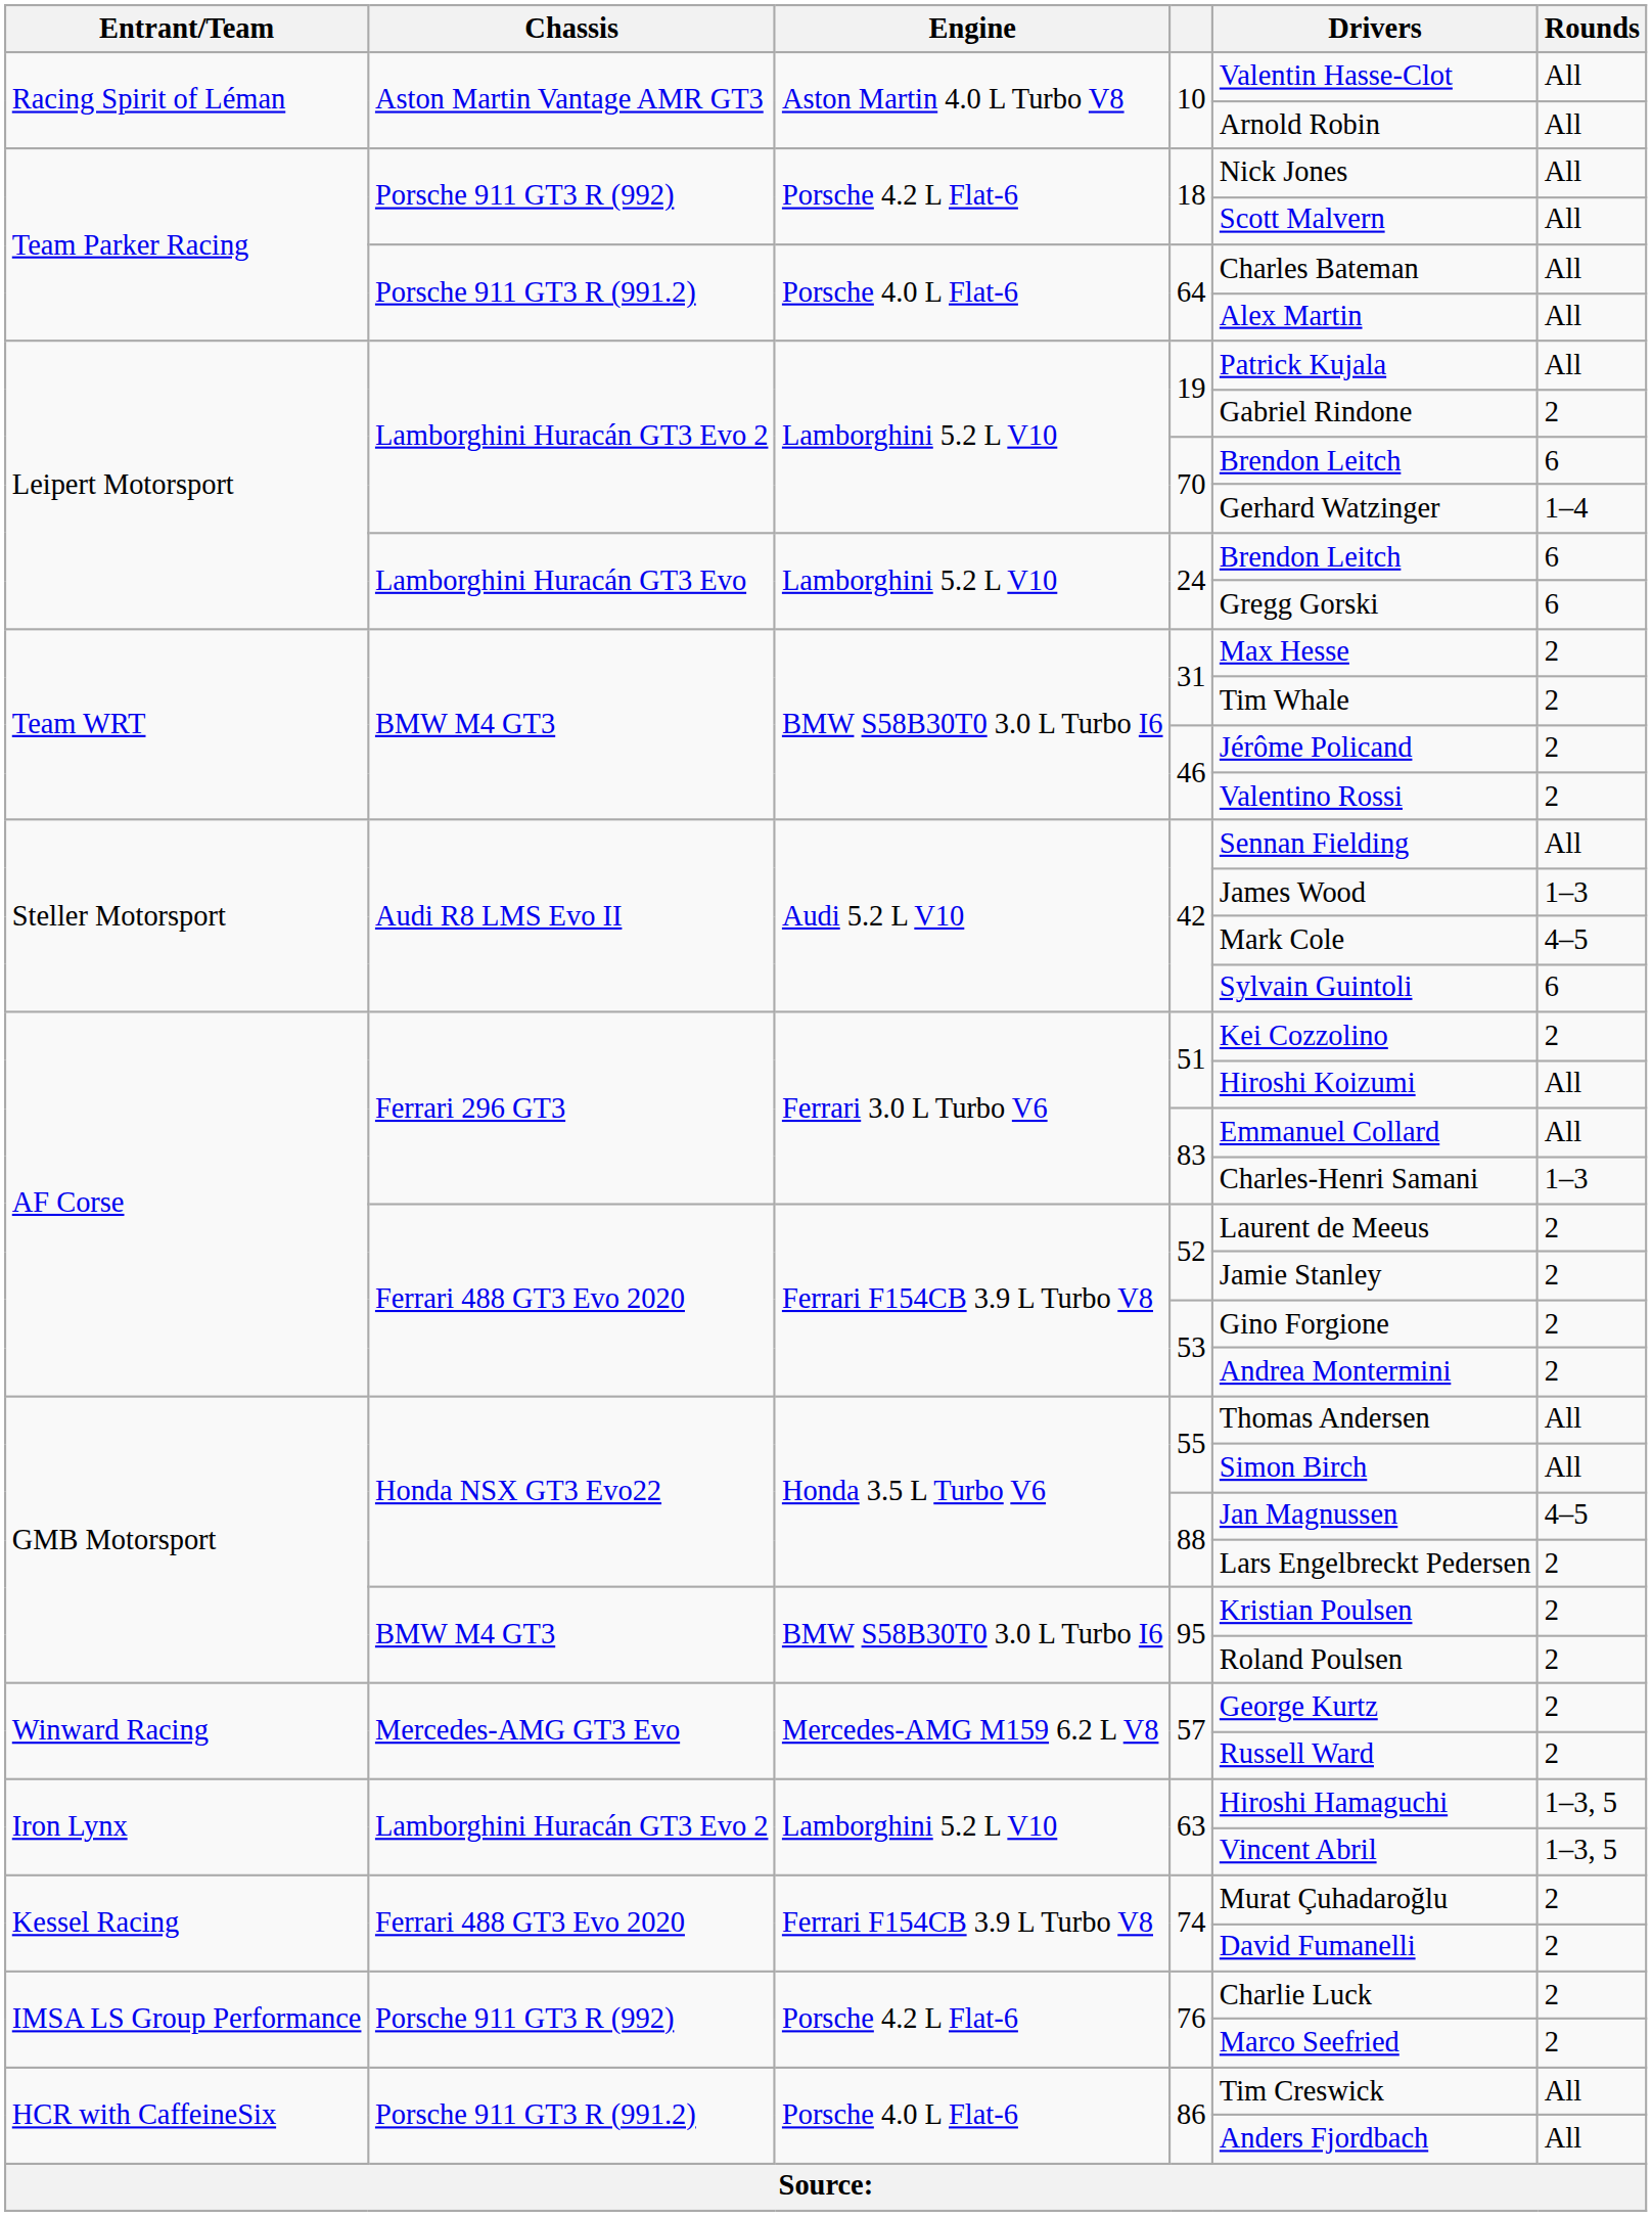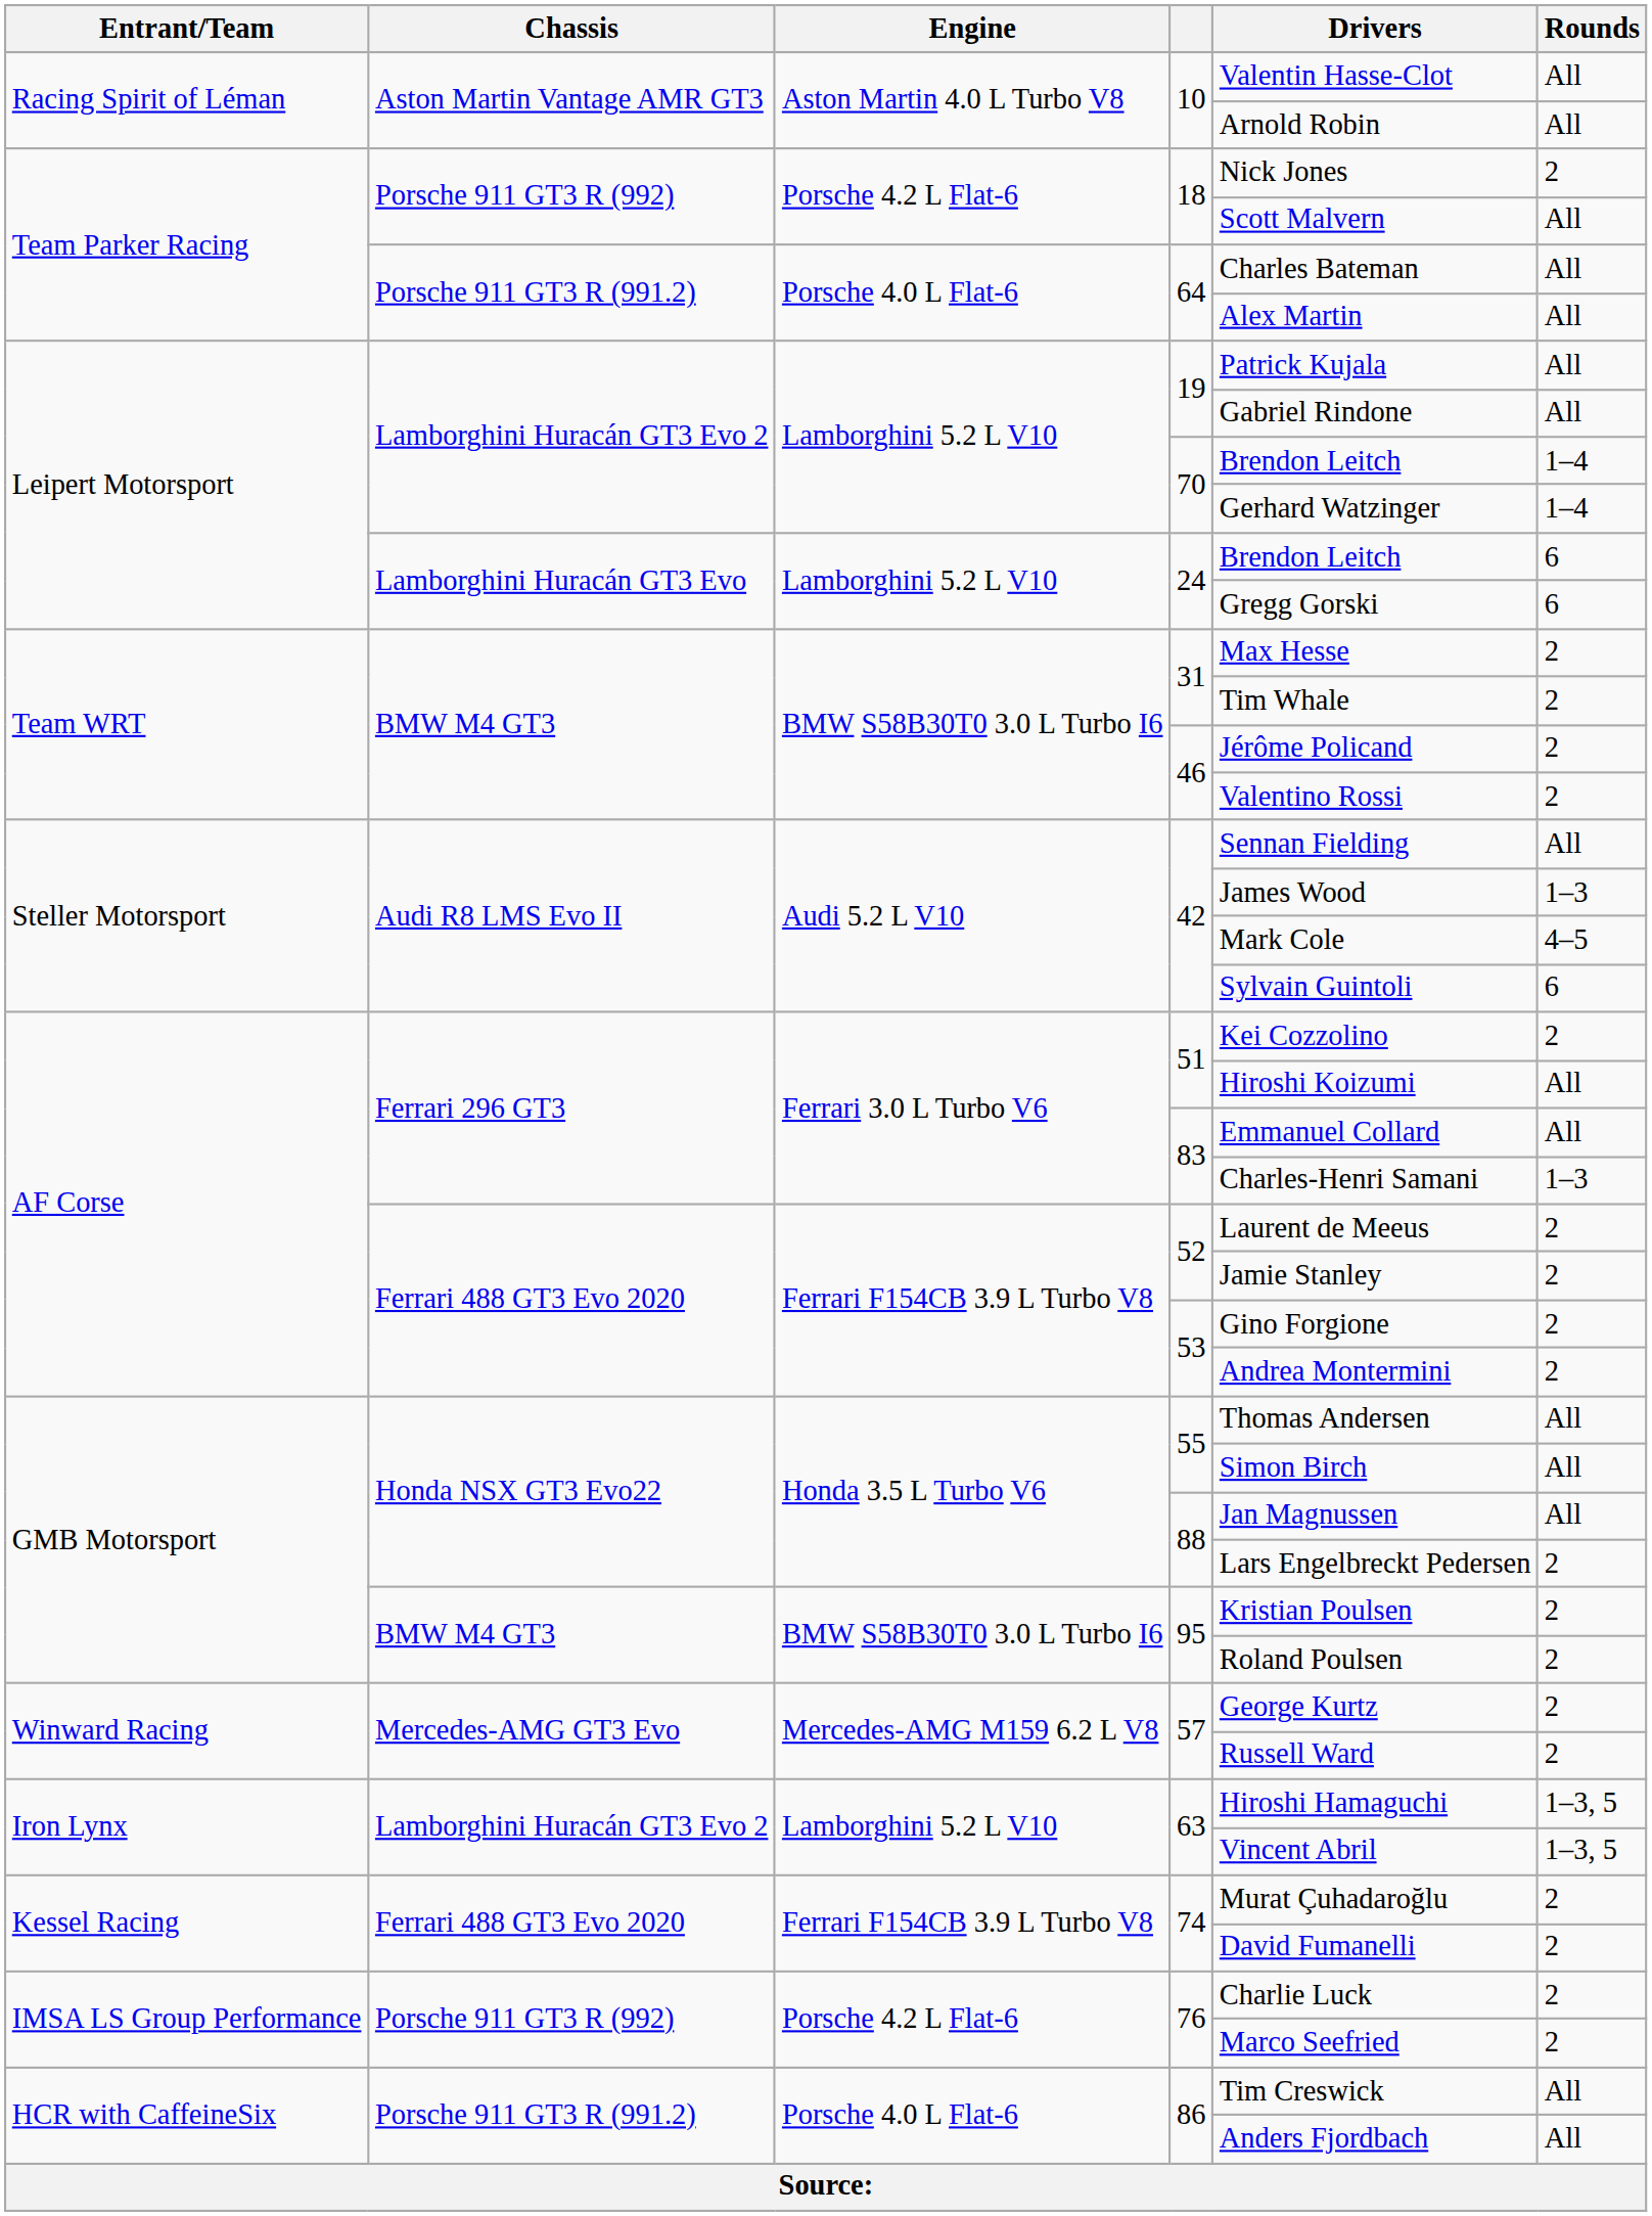row 4 | Rounds: All -> 2
row 9 | Rounds: 2 -> All
row 10 | Rounds: 6 -> 1–4
row 32 | Rounds: 4–5 -> All
